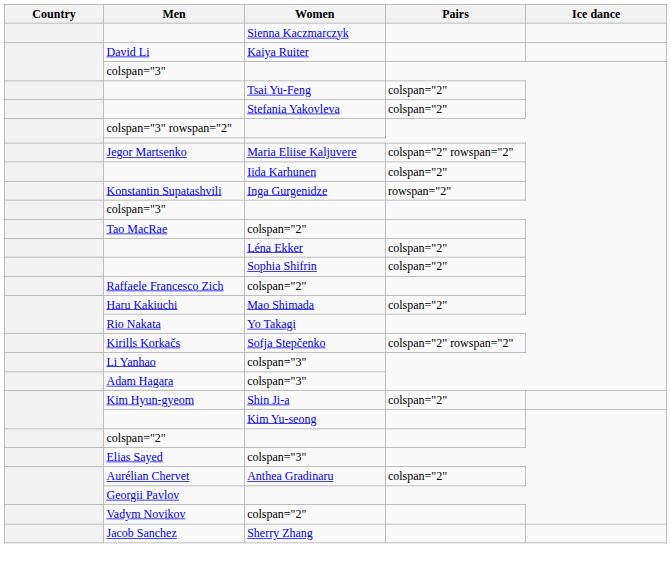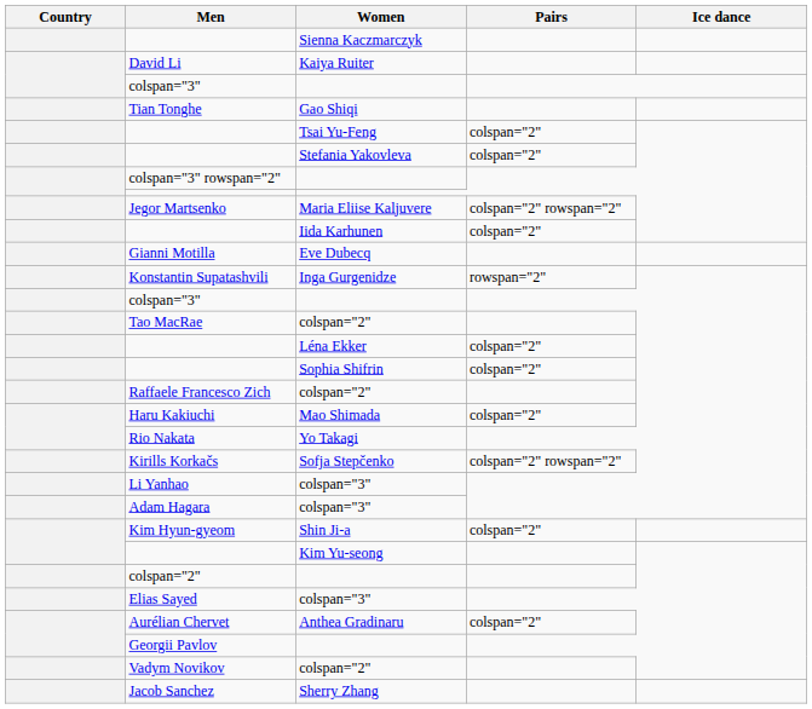+ row: Tian Tonghe | Gao Shiqi
+ row: Gianni Motilla | Eve Dubecq
